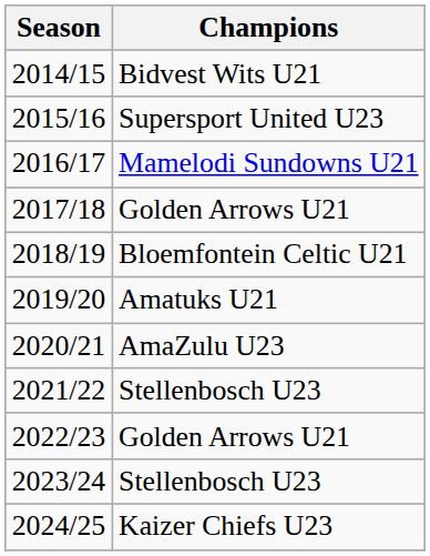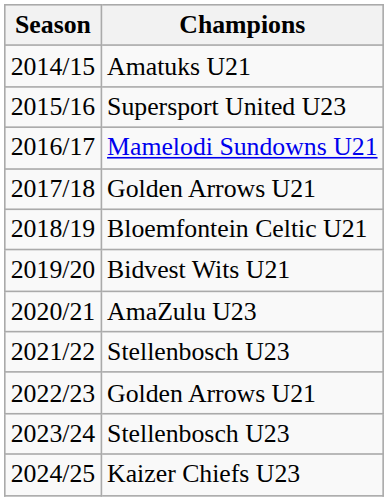2014/15 | Champions: Bidvest Wits U21 -> Amatuks U21
2019/20 | Champions: Amatuks U21 -> Bidvest Wits U21
